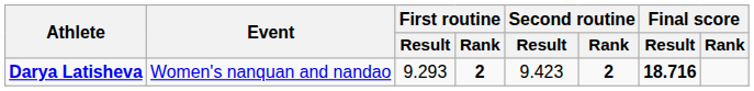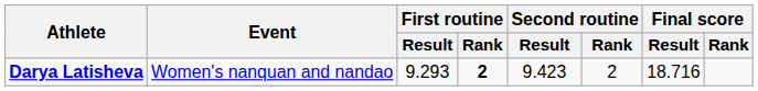Darya Latisheva | Second routine / Rank: bold -> normal
Darya Latisheva | Final score / Result: bold -> normal
